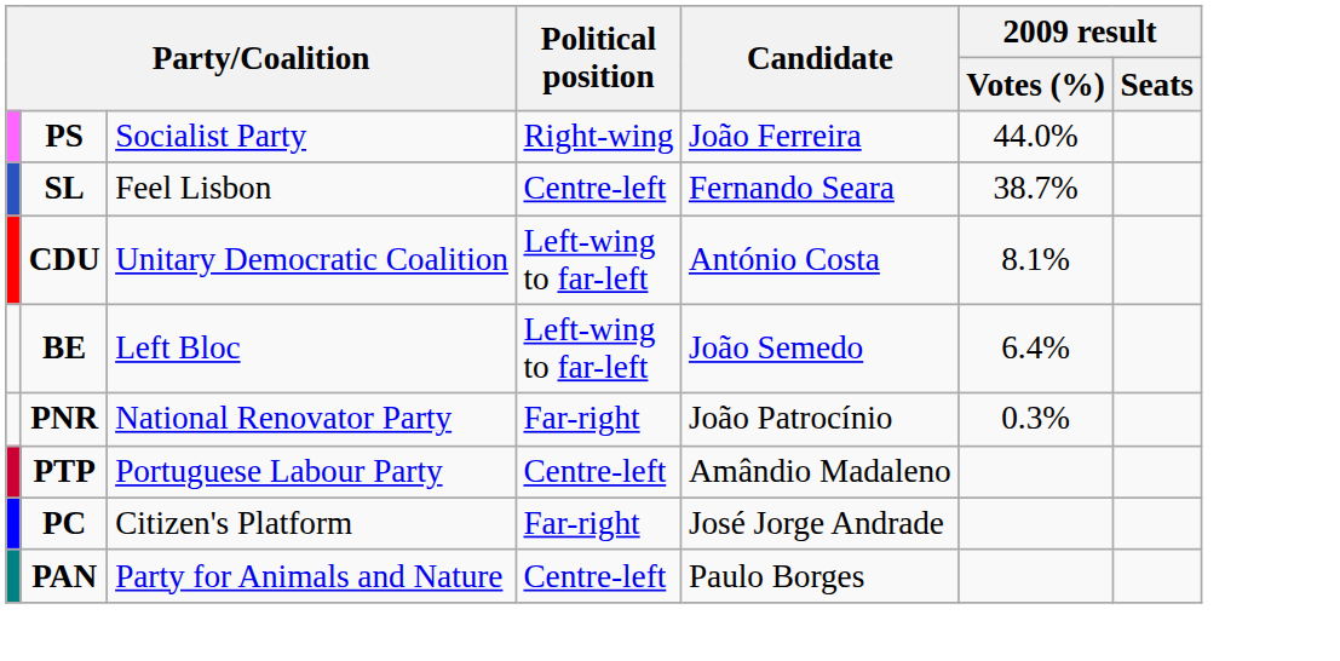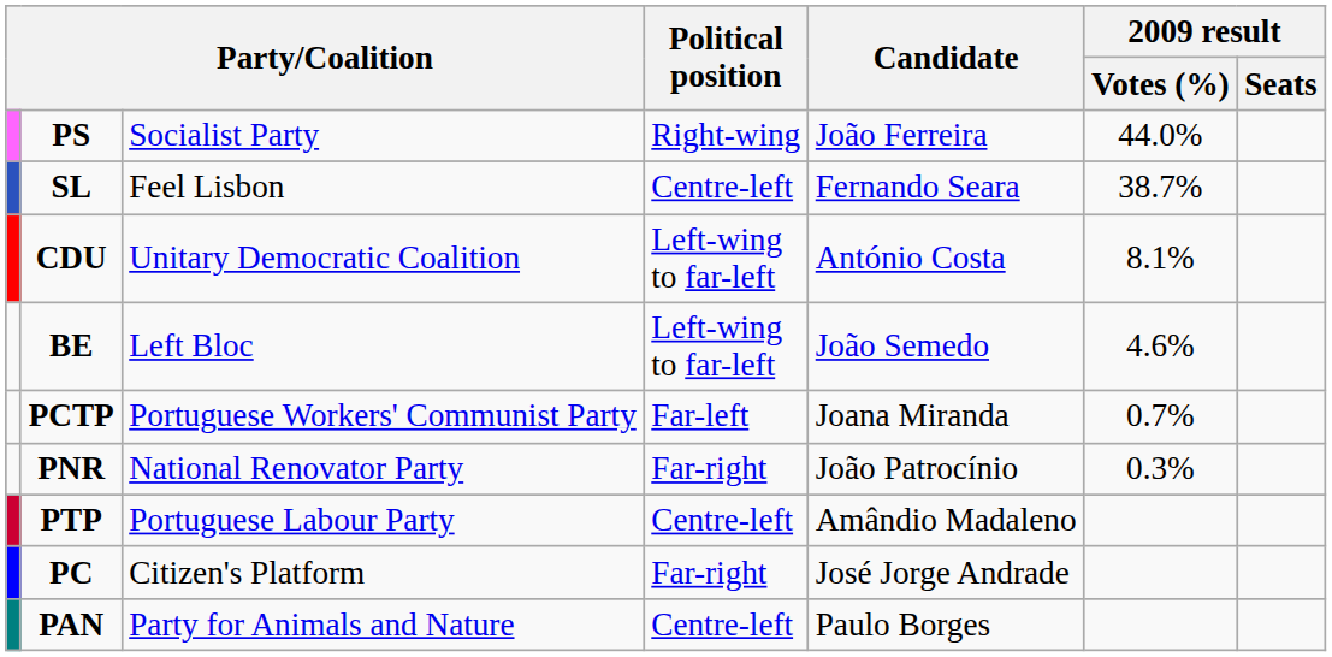BE | 2009 result / Votes (%): 6.4% -> 4.6%
+ row: PCTP | Portuguese Workers' Communist Party | Far-left | Joana Miranda | 0.7%
